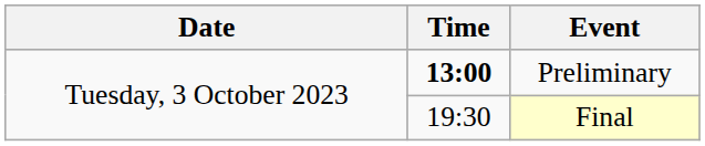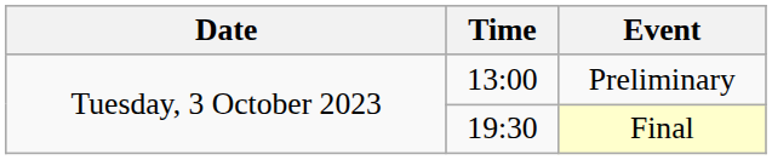Preliminary | Time: bold -> normal
